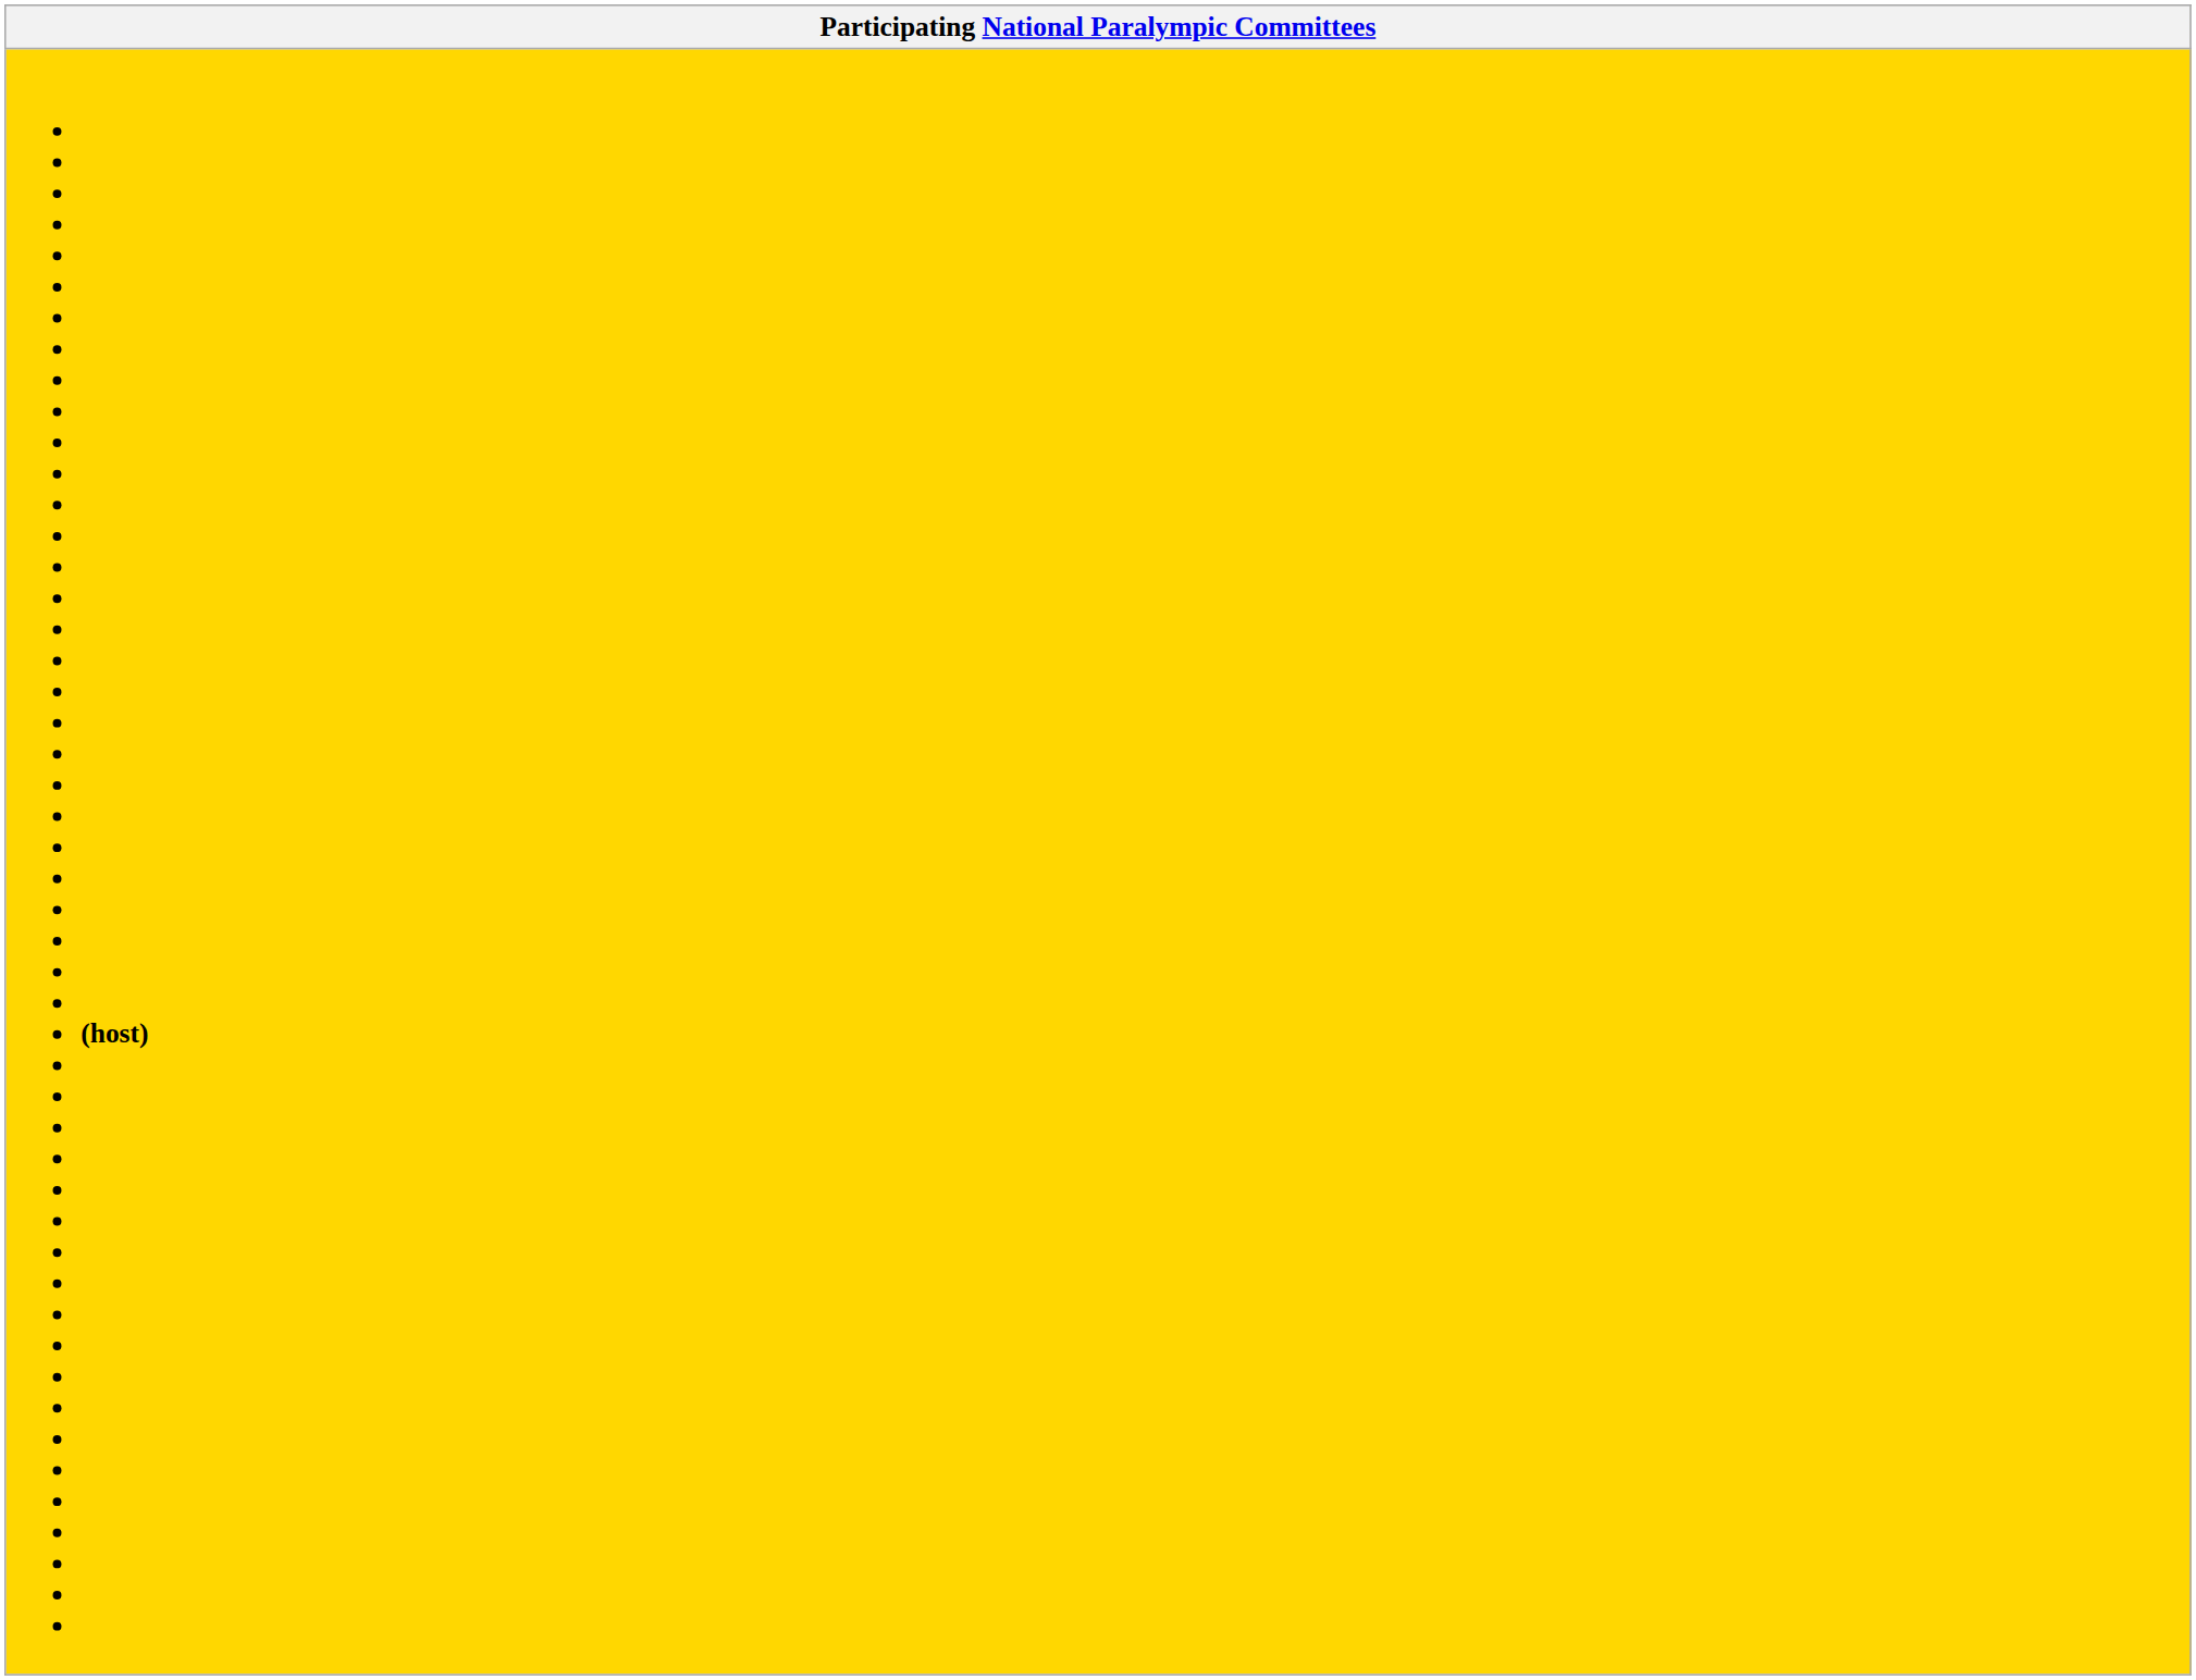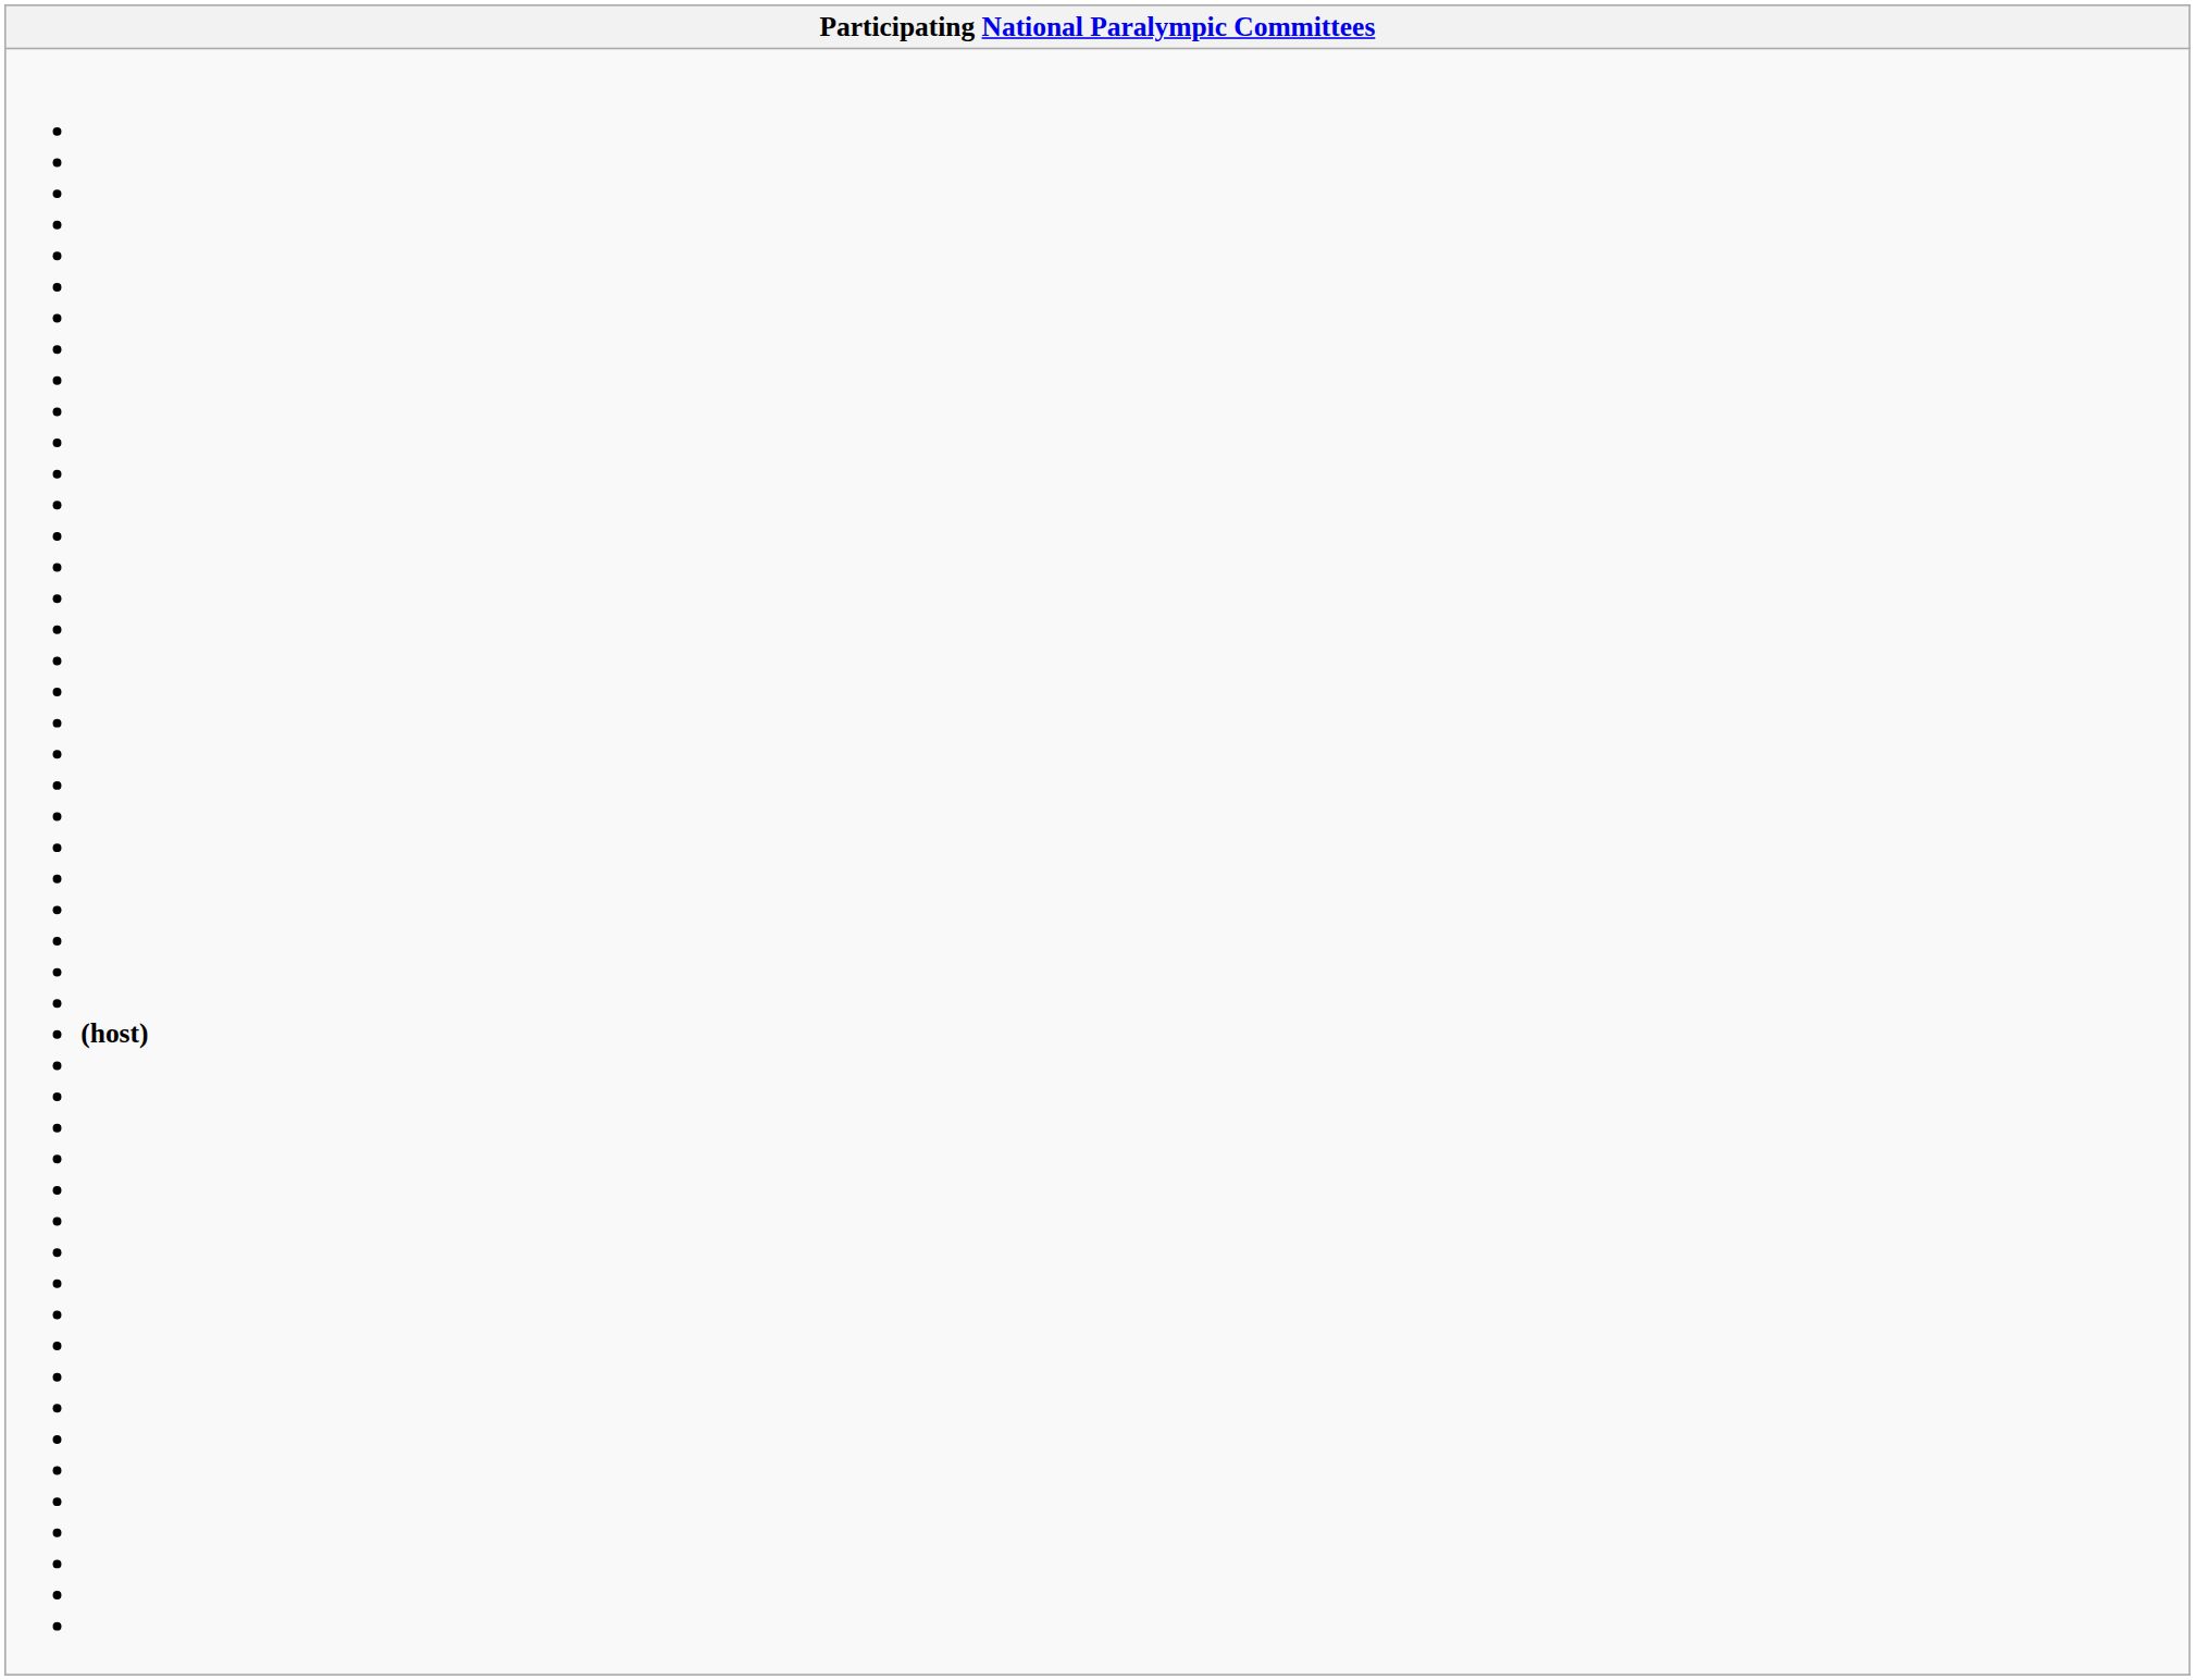row 2 | column 1: gold background -> no background
